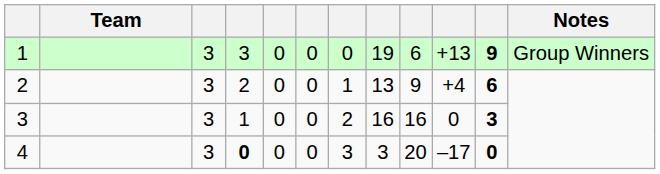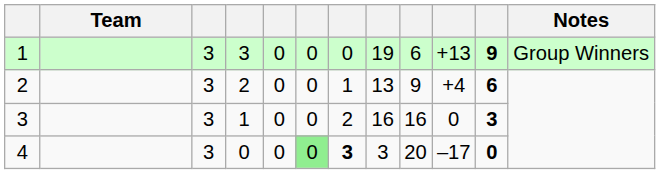4 | column 4: bold -> normal
4 | column 6: no background -> lightgreen background
4 | column 7: normal -> bold
